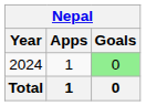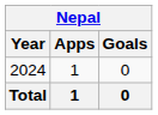2024 | Goals: lightgreen background -> no background
